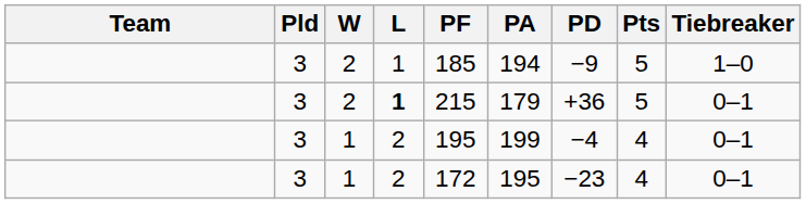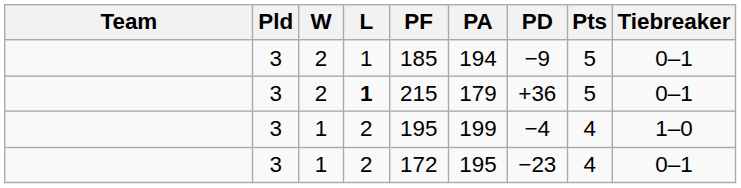row 2 | Tiebreaker: 1–0 -> 0–1
row 4 | Tiebreaker: 0–1 -> 1–0
